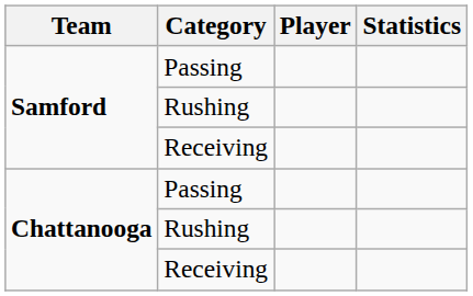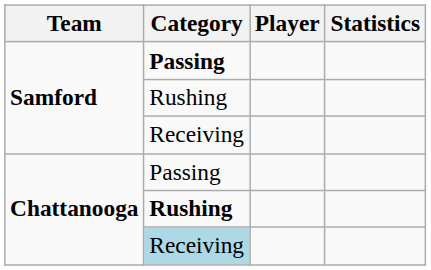Samford / Passing | Category: normal -> bold
Chattanooga / Rushing | Category: normal -> bold
Chattanooga / Receiving | Category: no background -> lightblue background
